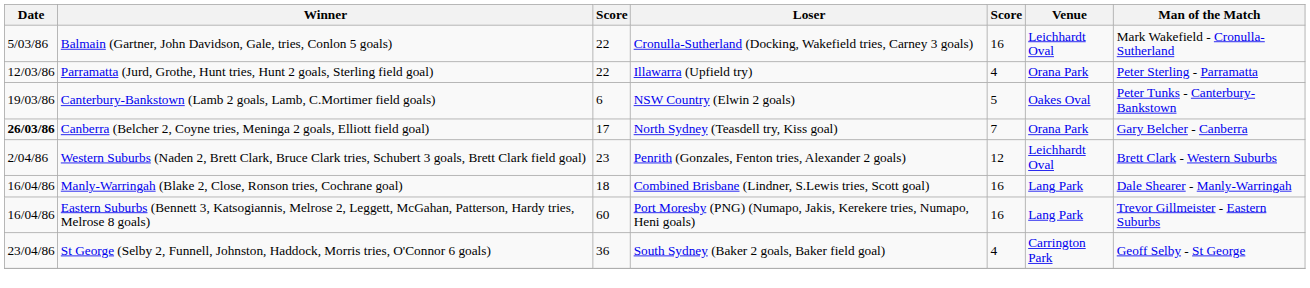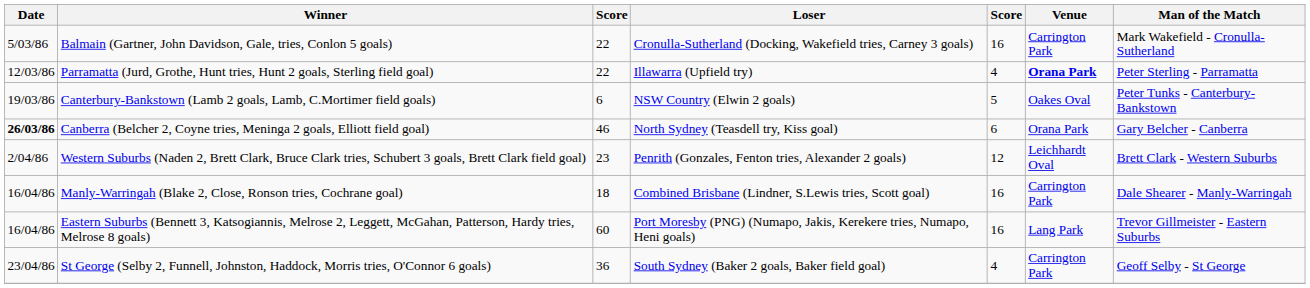row 2 | Venue: Leichhardt Oval -> Carrington Park
row 3 | Venue: normal -> bold
row 5 | column 3: 17 -> 46
row 5 | column 5: 7 -> 6
row 7 | Venue: Lang Park -> Carrington Park
